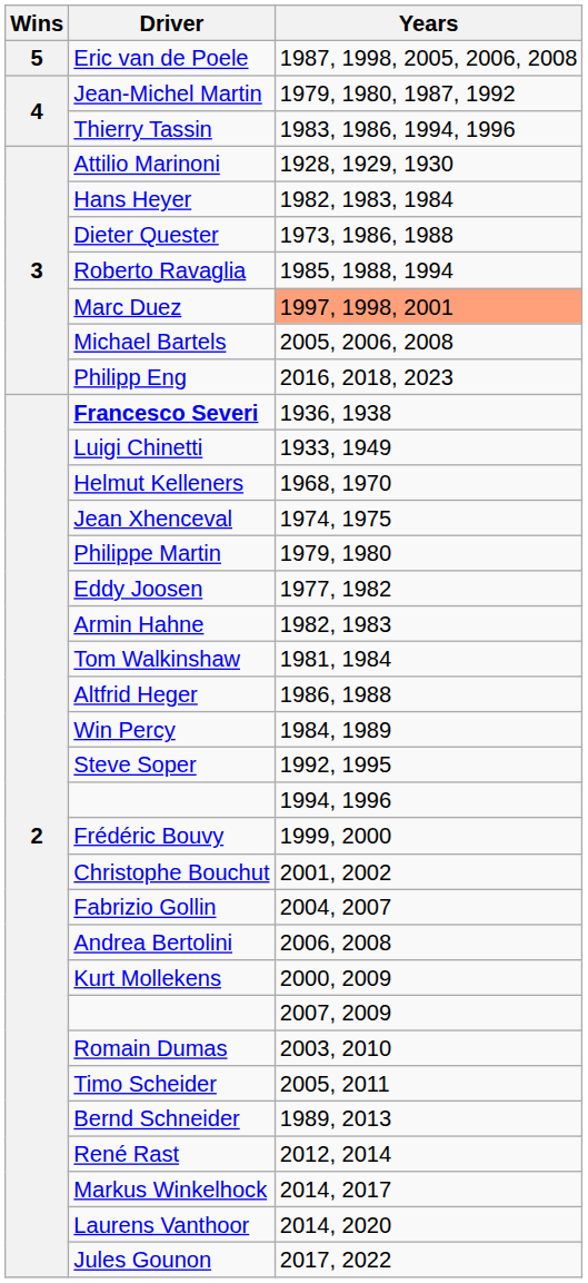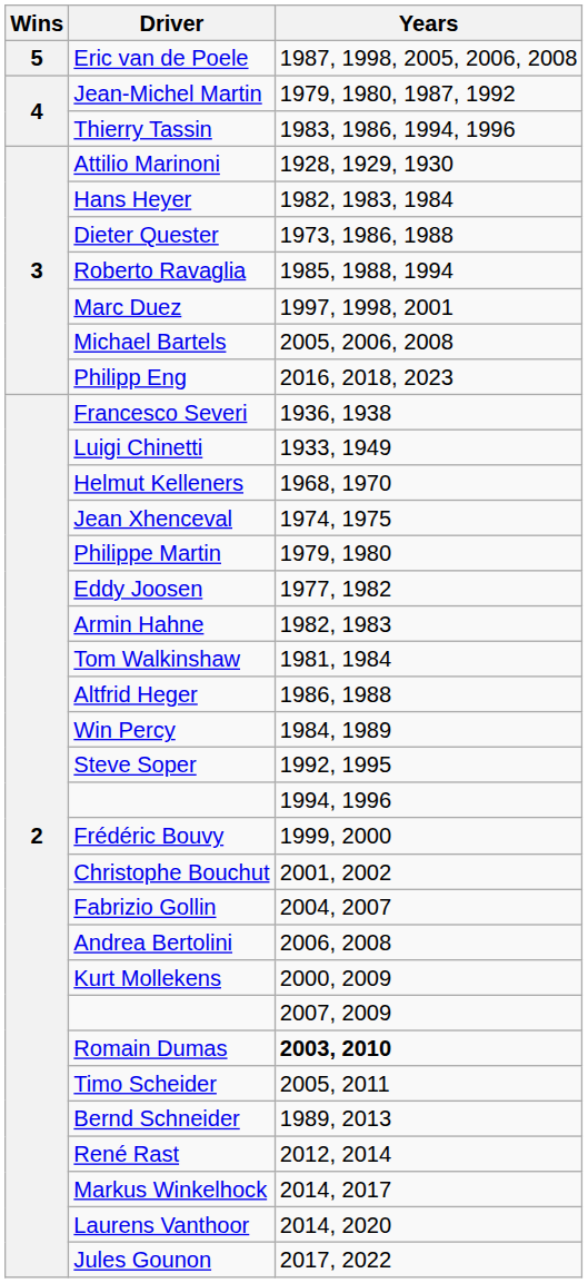Marc Duez | Years: lightsalmon background -> no background
Francesco Severi | Driver: bold -> normal
Romain Dumas | Years: normal -> bold
